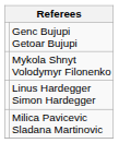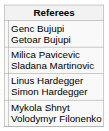rows swapped: Milica Pavicevic Sladana Martinovic <-> Mykola Shnyt Volodymyr Filonenko
